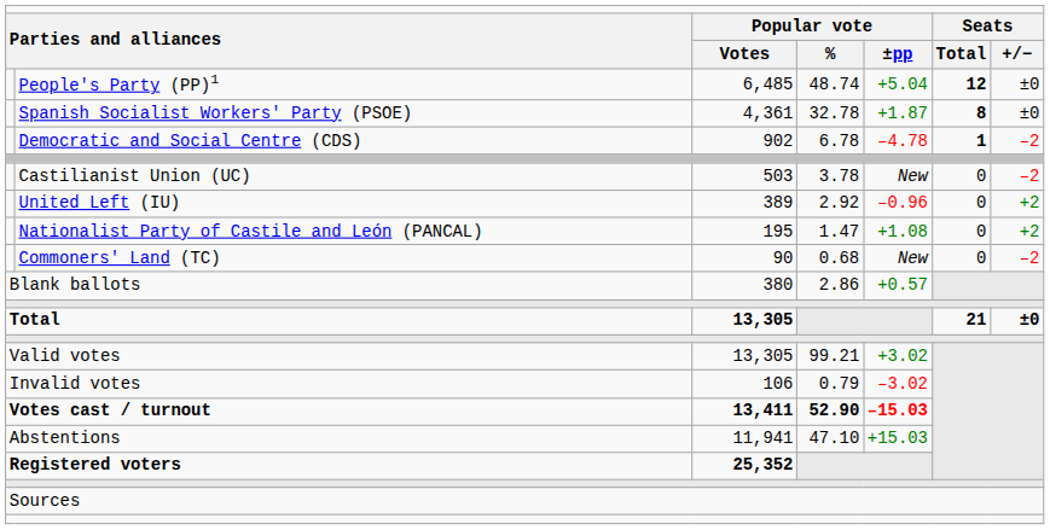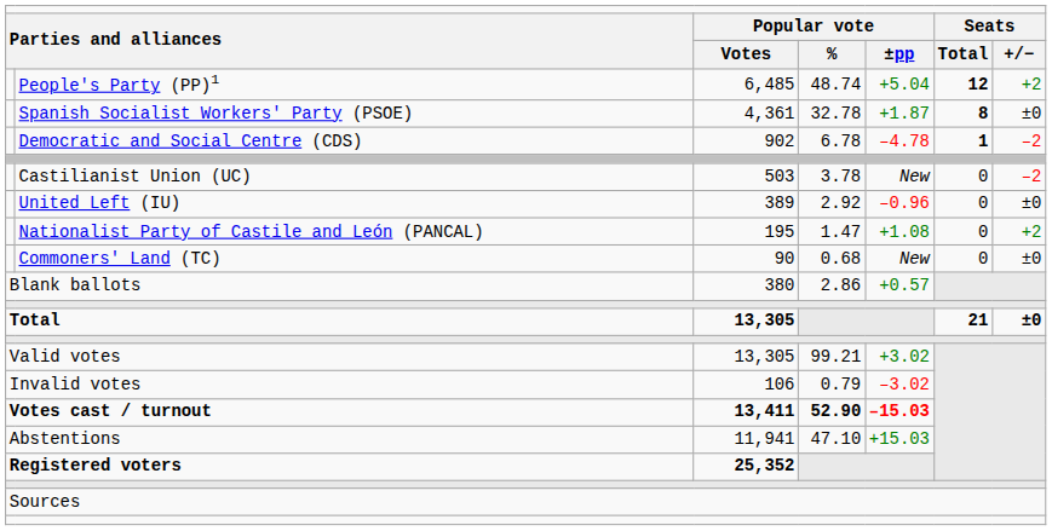People's Party (PP)1 | column 7: ±0 -> +2
United Left (IU) | column 7: +2 -> ±0
Commoners' Land (TC) | column 7: –2 -> ±0
